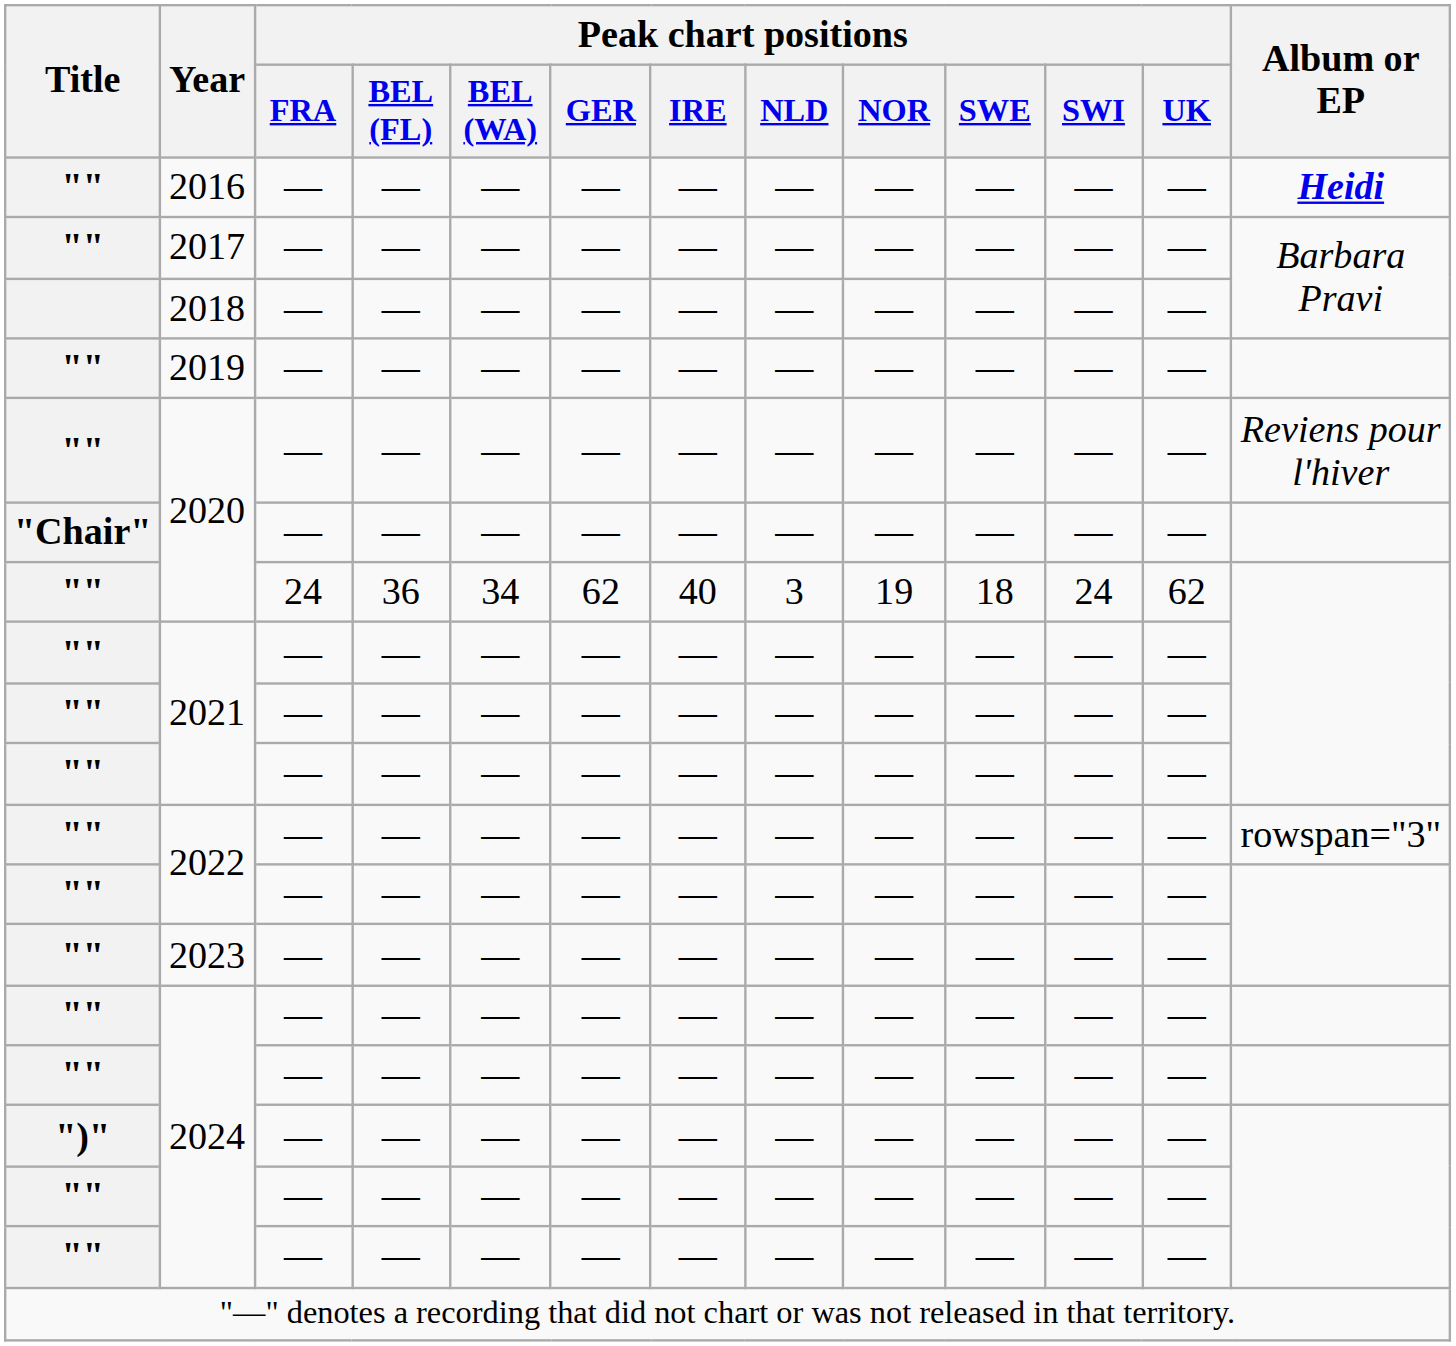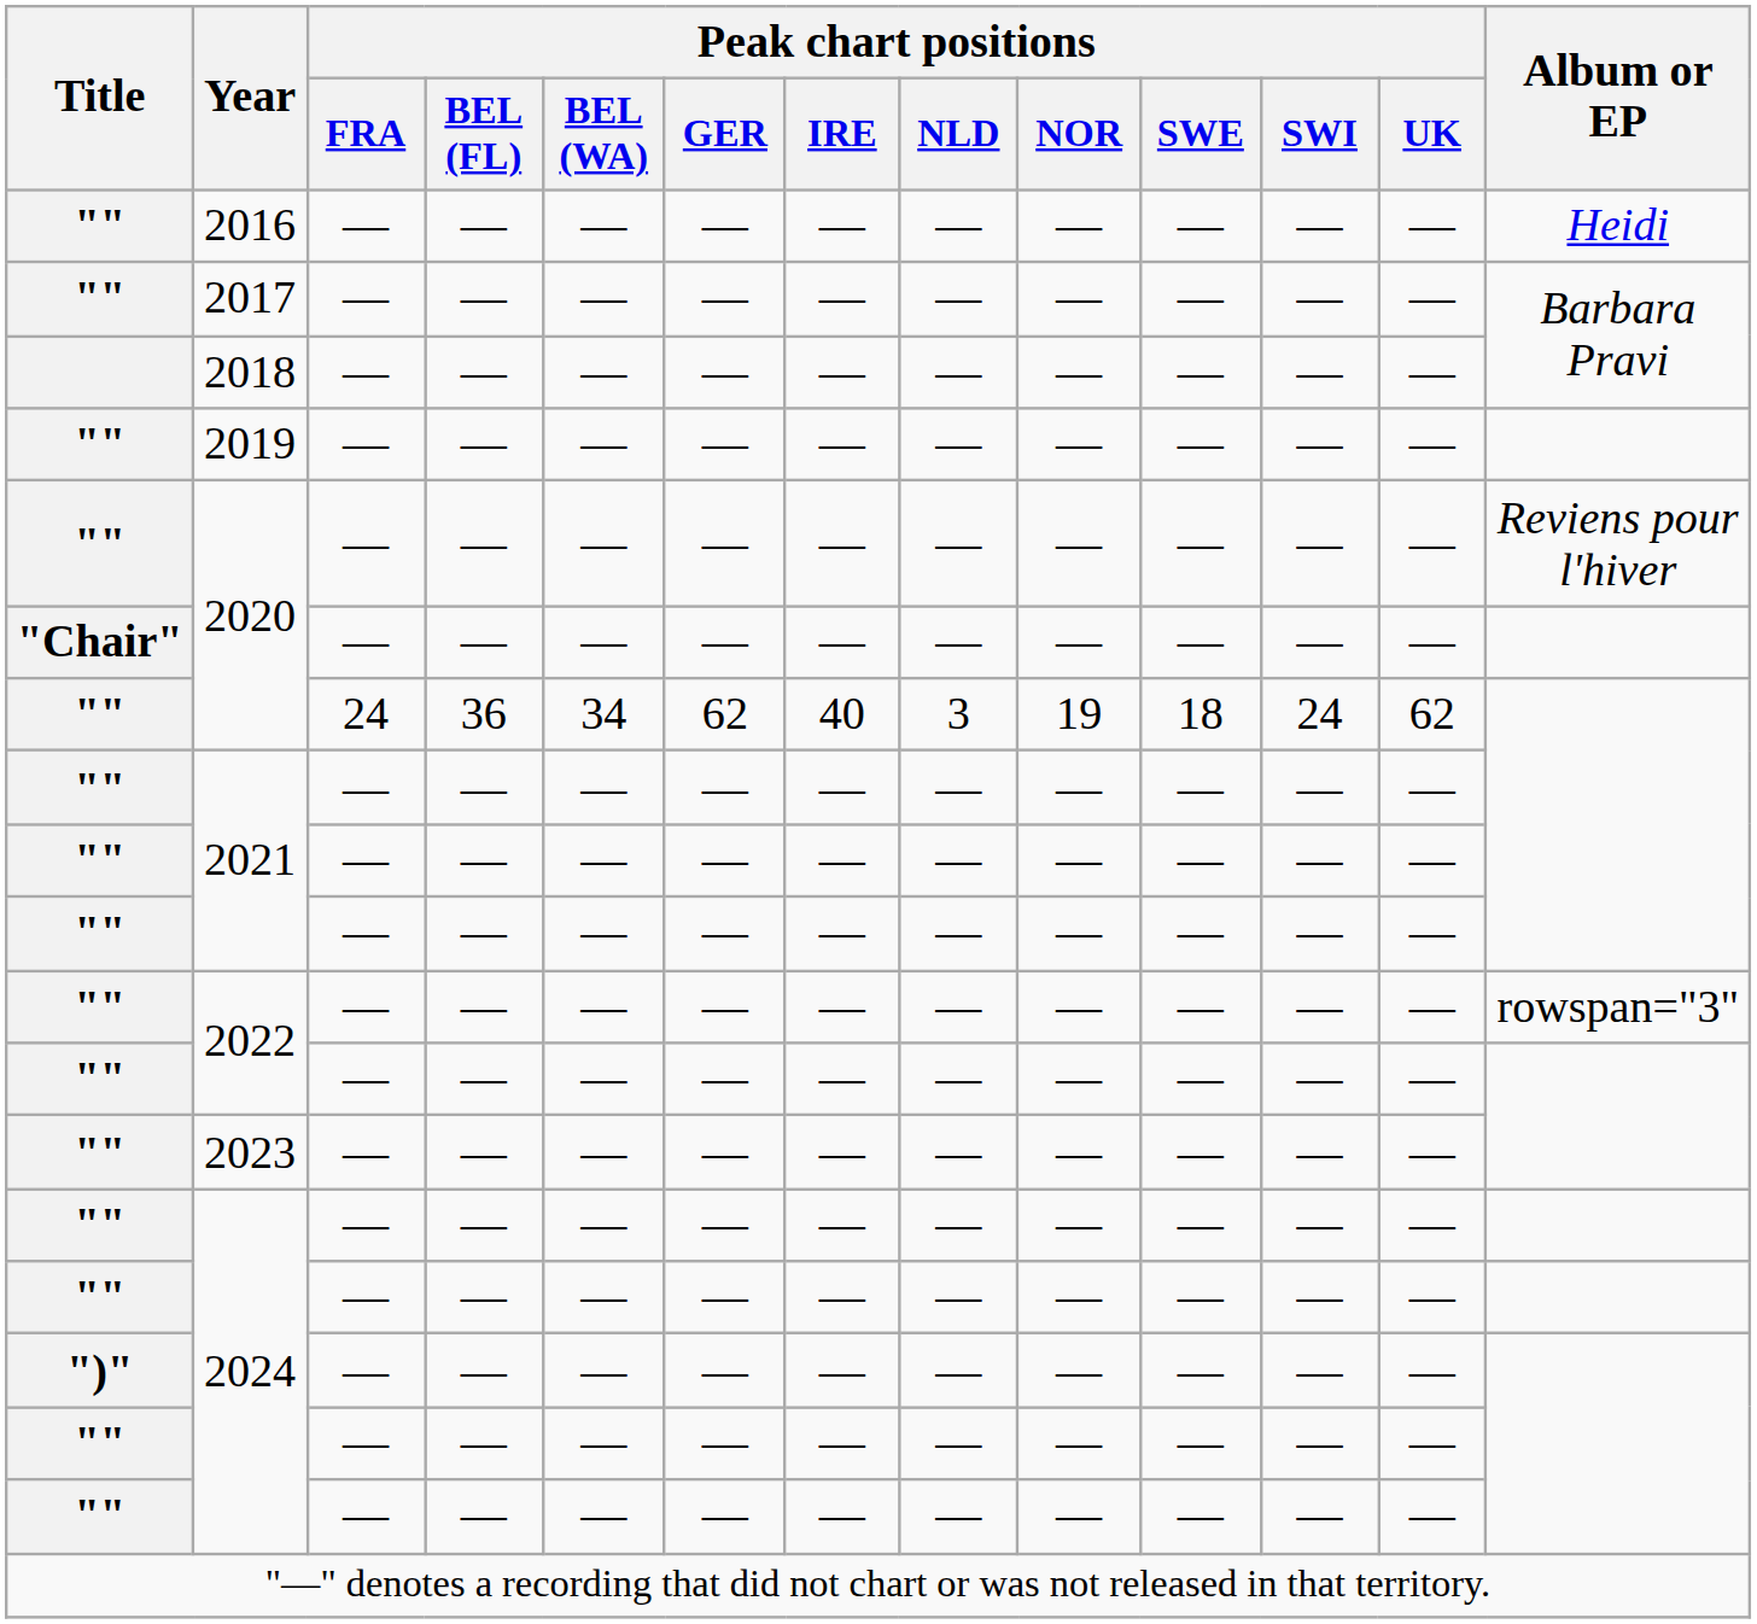2016 | Album or EP: bold -> normal
